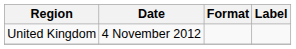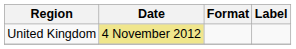United Kingdom | Date: no background -> khaki background
